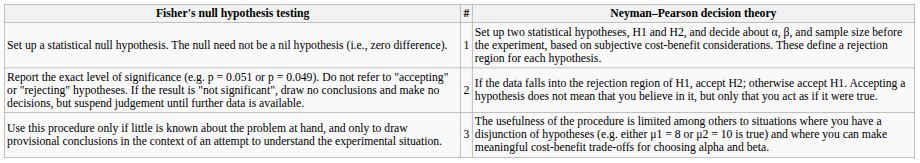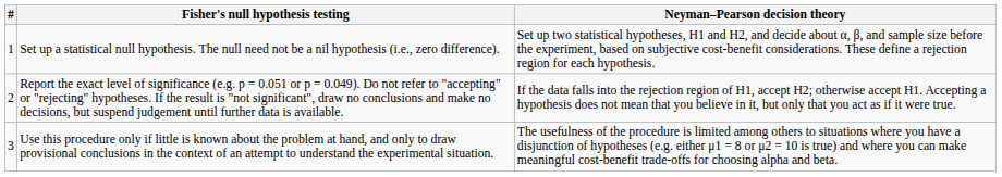columns swapped: # <-> Fisher's null hypothesis testing
